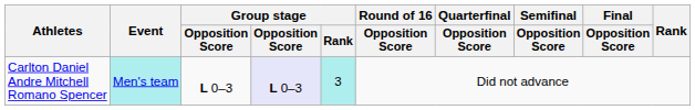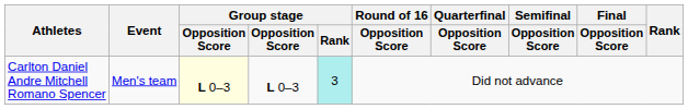Carlton Daniel Andre Mitchell Romano Spencer | Event: paleturquoise background -> no background
Carlton Daniel Andre Mitchell Romano Spencer | column 3: no background -> lightyellow background
Carlton Daniel Andre Mitchell Romano Spencer | column 4: lavender background -> no background
